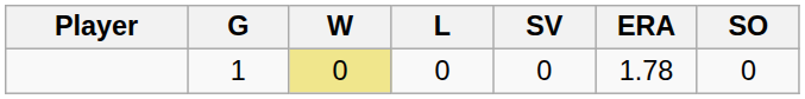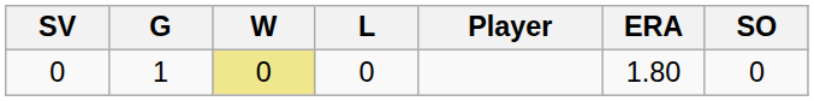columns swapped: Player <-> SV
row 2 | ERA: 1.78 -> 1.80
